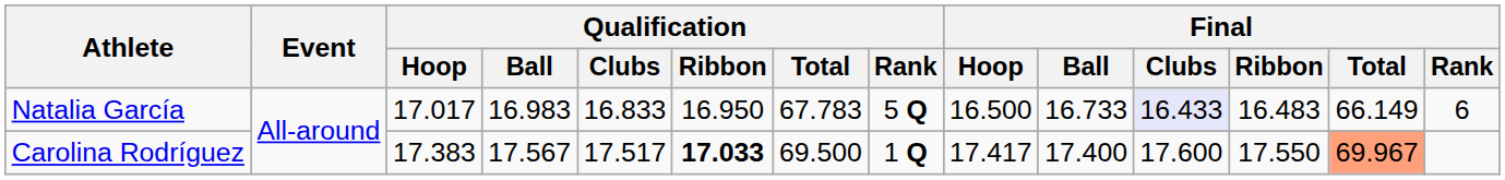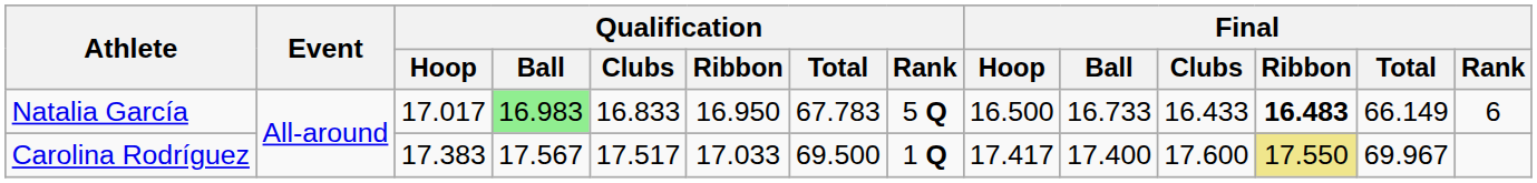row 3 | Qualification / Ball: no background -> lightgreen background
row 3 | Final / Clubs: lavender background -> no background
row 3 | Final / Ribbon: normal -> bold
row 4 | Qualification / Ribbon: bold -> normal
row 4 | Final / Ribbon: no background -> khaki background
row 4 | Final / Total: lightsalmon background -> no background
